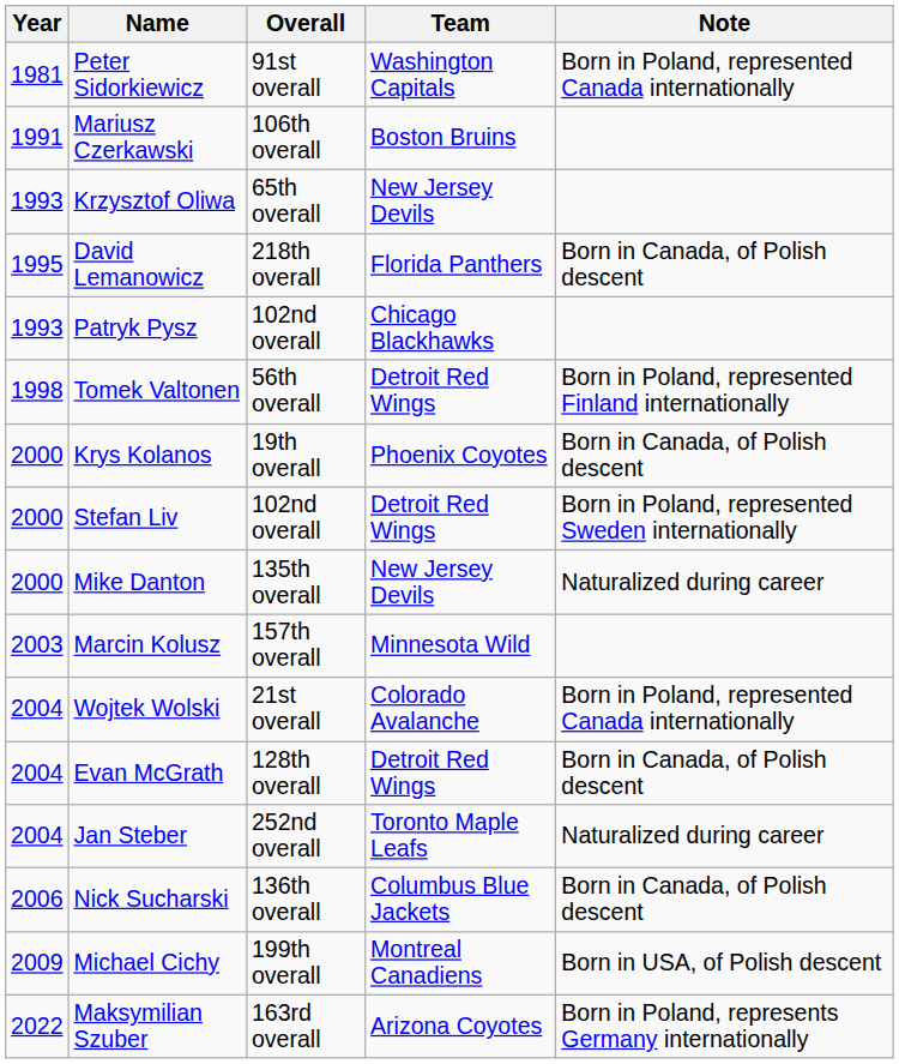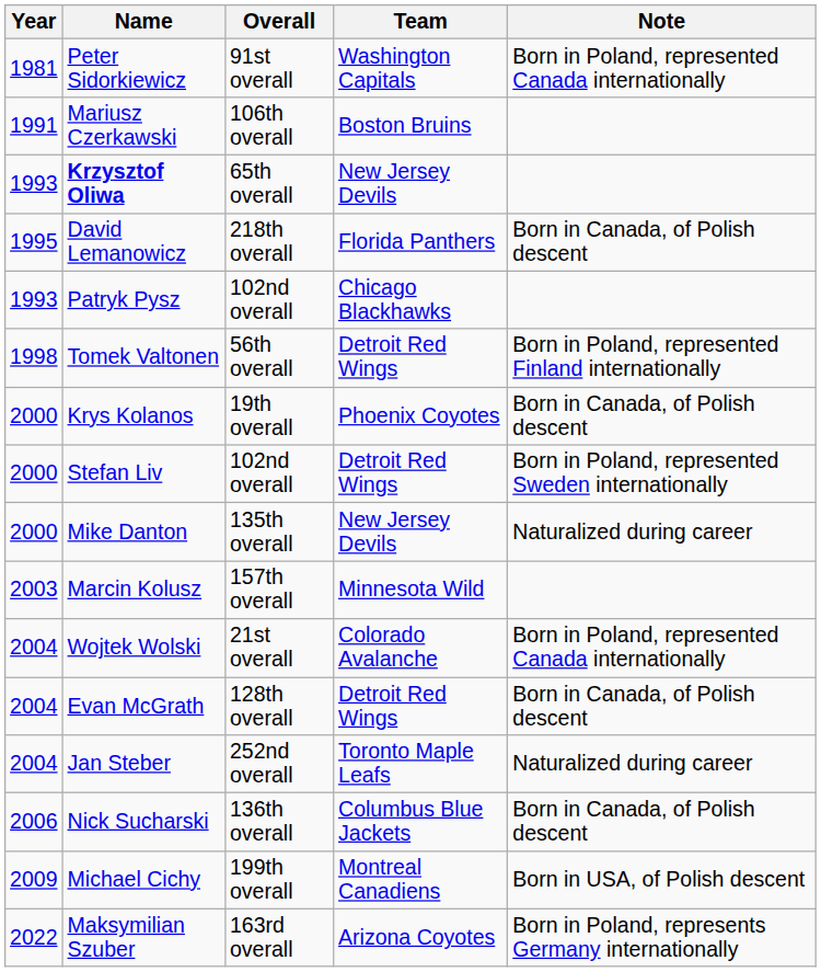row 4 | Name: normal -> bold
